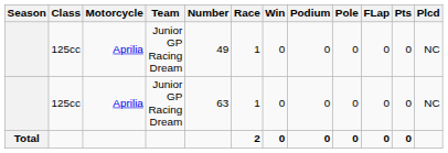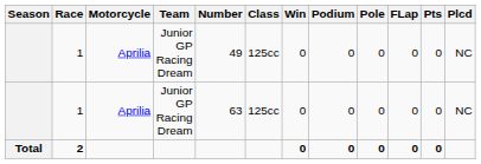columns swapped: Class <-> Race
